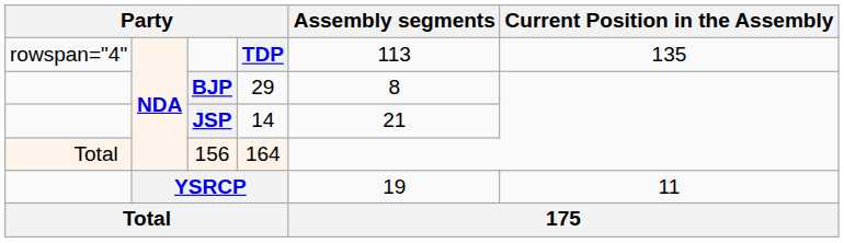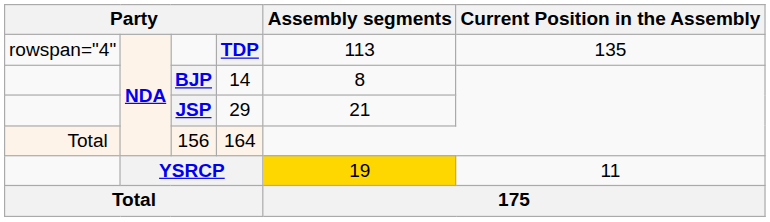BJP | column 4: 29 -> 14
JSP | column 4: 14 -> 29
YSRCP | Assembly segments: no background -> gold background
